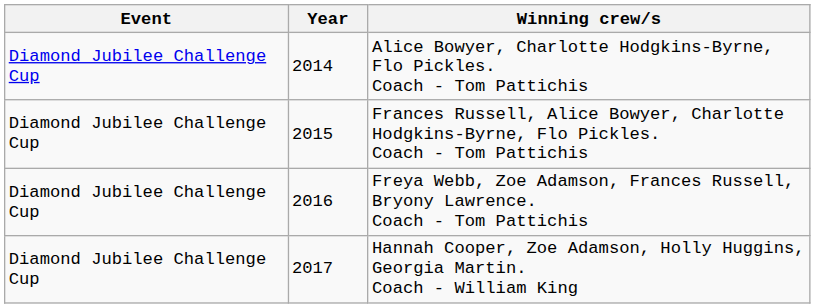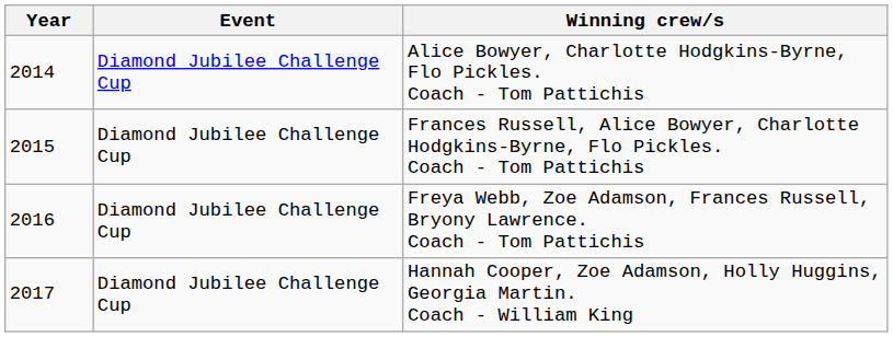columns swapped: Year <-> Event
